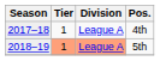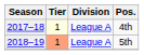4th | Tier: no background -> lightyellow background
5th | Division: lightsalmon background -> no background
